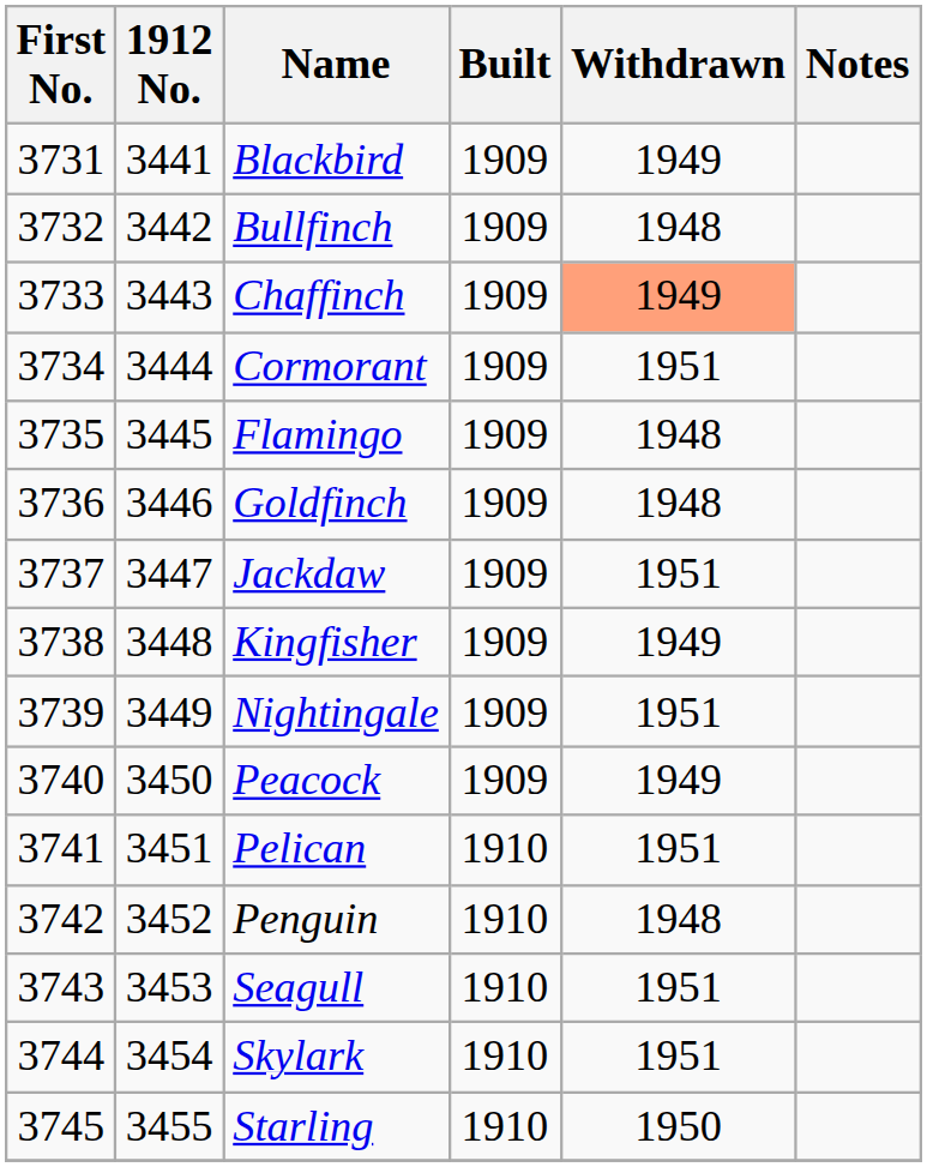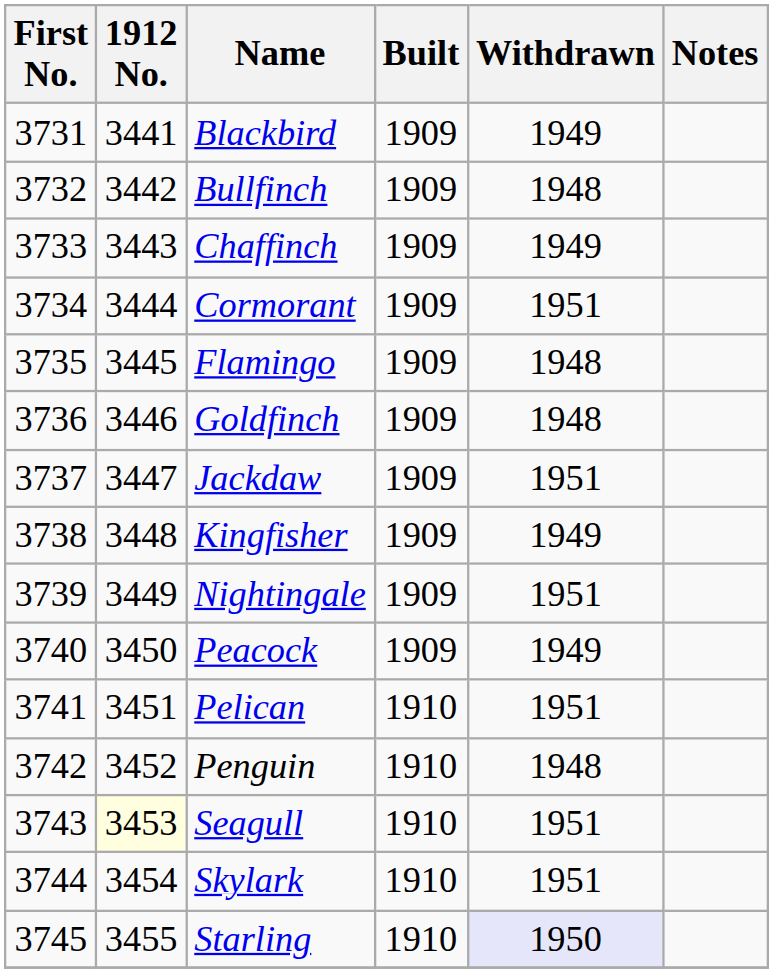Chaffinch | Withdrawn: lightsalmon background -> no background
Seagull | 1912 No.: no background -> lightyellow background
Starling | Withdrawn: no background -> lavender background
